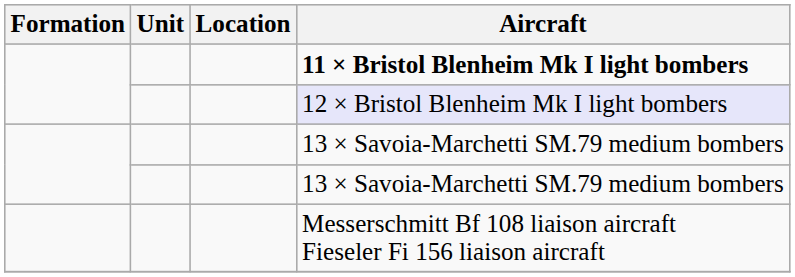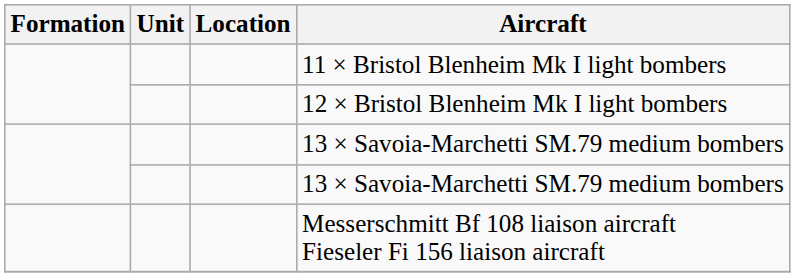11 × Bristol Blenheim Mk I light bombers | Aircraft: bold -> normal
12 × Bristol Blenheim Mk I light bombers | Aircraft: lavender background -> no background
